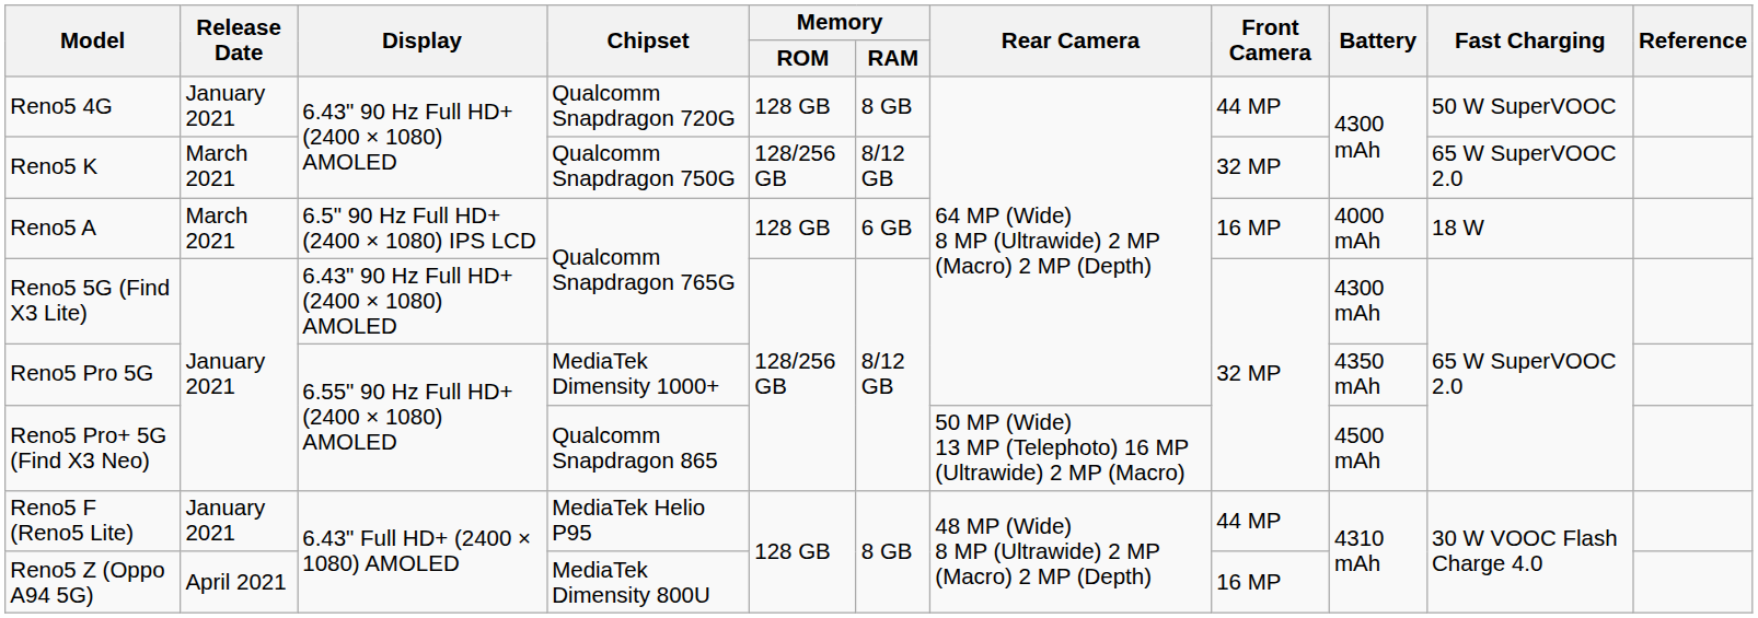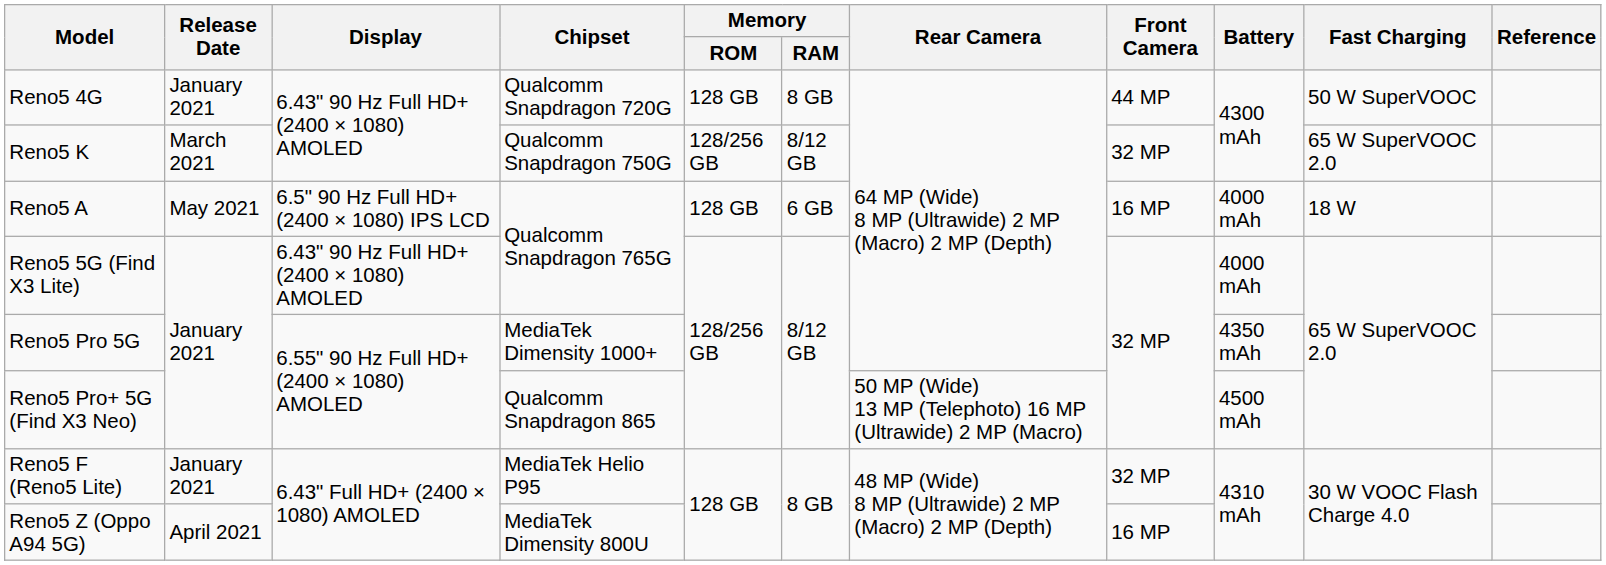Reno5 A | Release Date: March 2021 -> May 2021
Reno5 5G (Find X3 Lite) | Battery: 4300 mAh -> 4000 mAh
Reno5 F (Reno5 Lite) | Front Camera: 44 MP -> 32 MP
